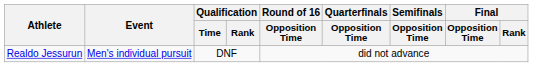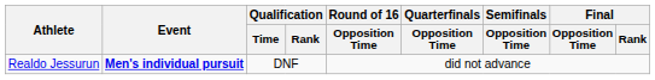Realdo Jessurun | Event: normal -> bold
